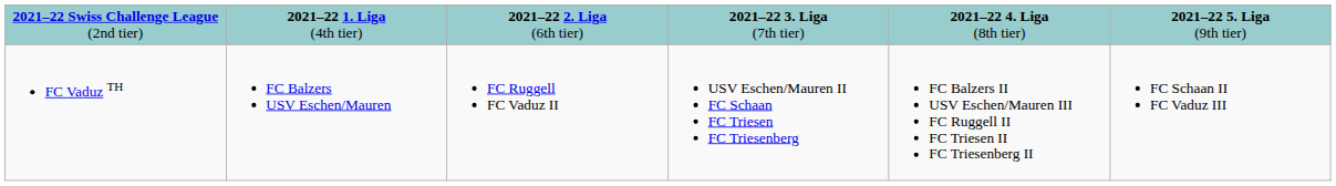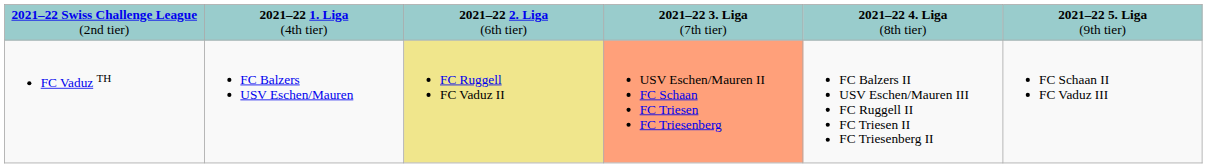FC Vaduz TH | column 3: no background -> khaki background
FC Vaduz TH | column 4: no background -> lightsalmon background
